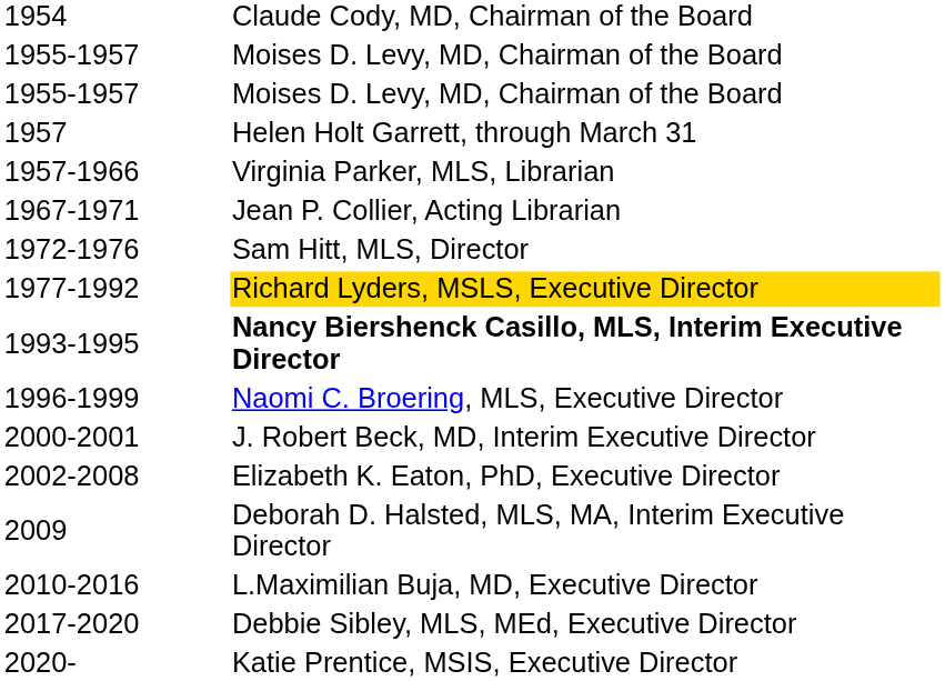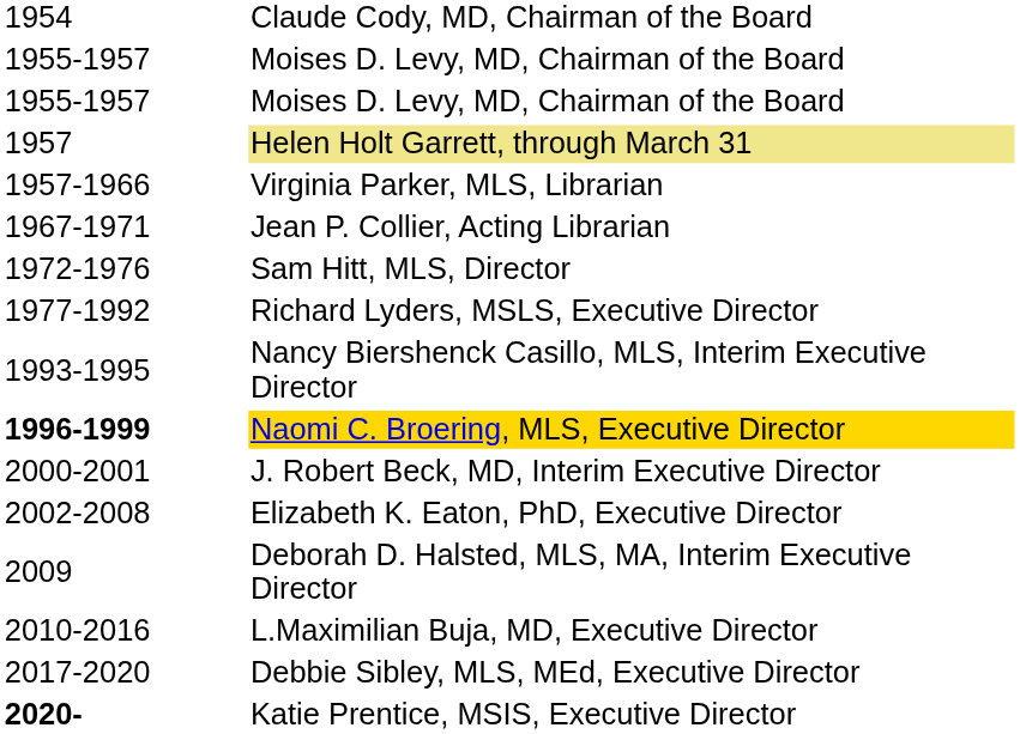row 4 | column 2: no background -> khaki background
row 8 | column 2: gold background -> no background
row 9 | column 2: bold -> normal
row 10 | column 1: normal -> bold
row 10 | column 2: no background -> gold background
row 16 | column 1: normal -> bold
